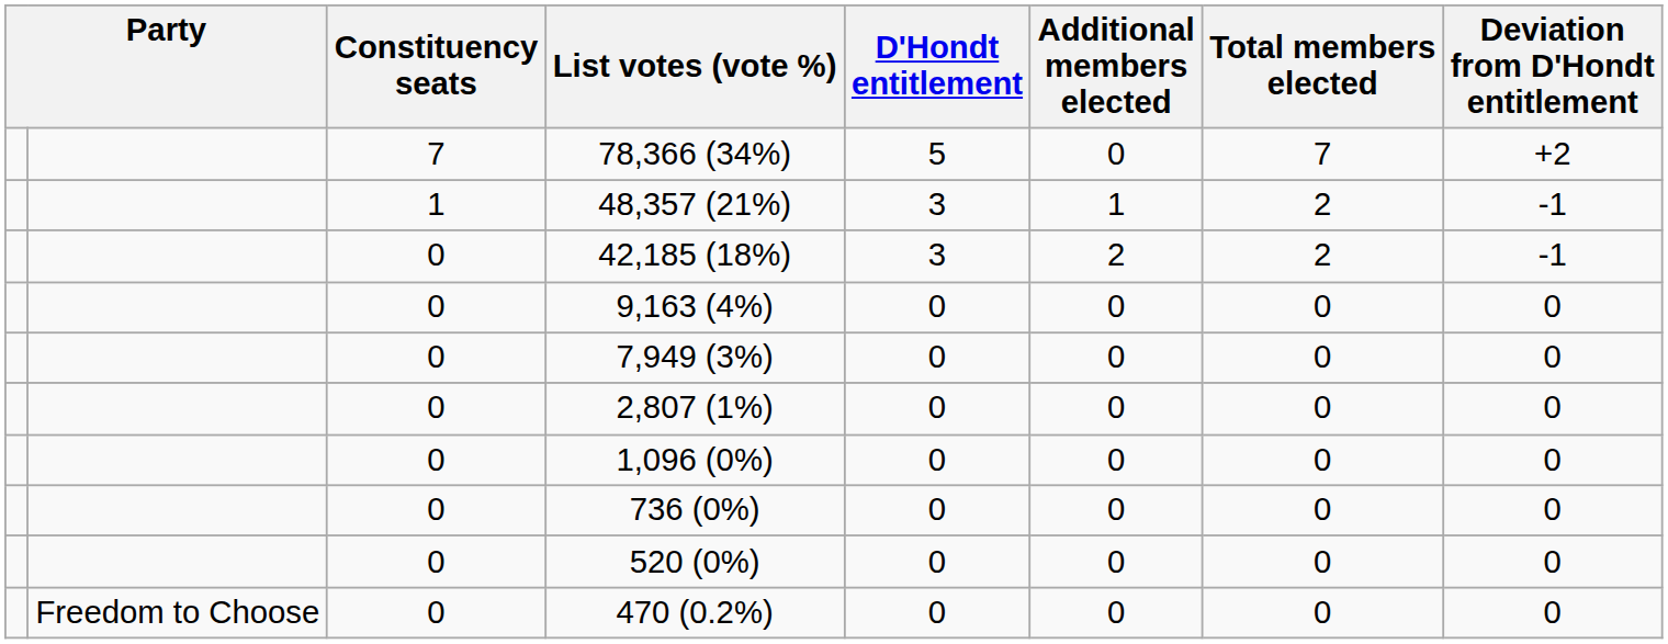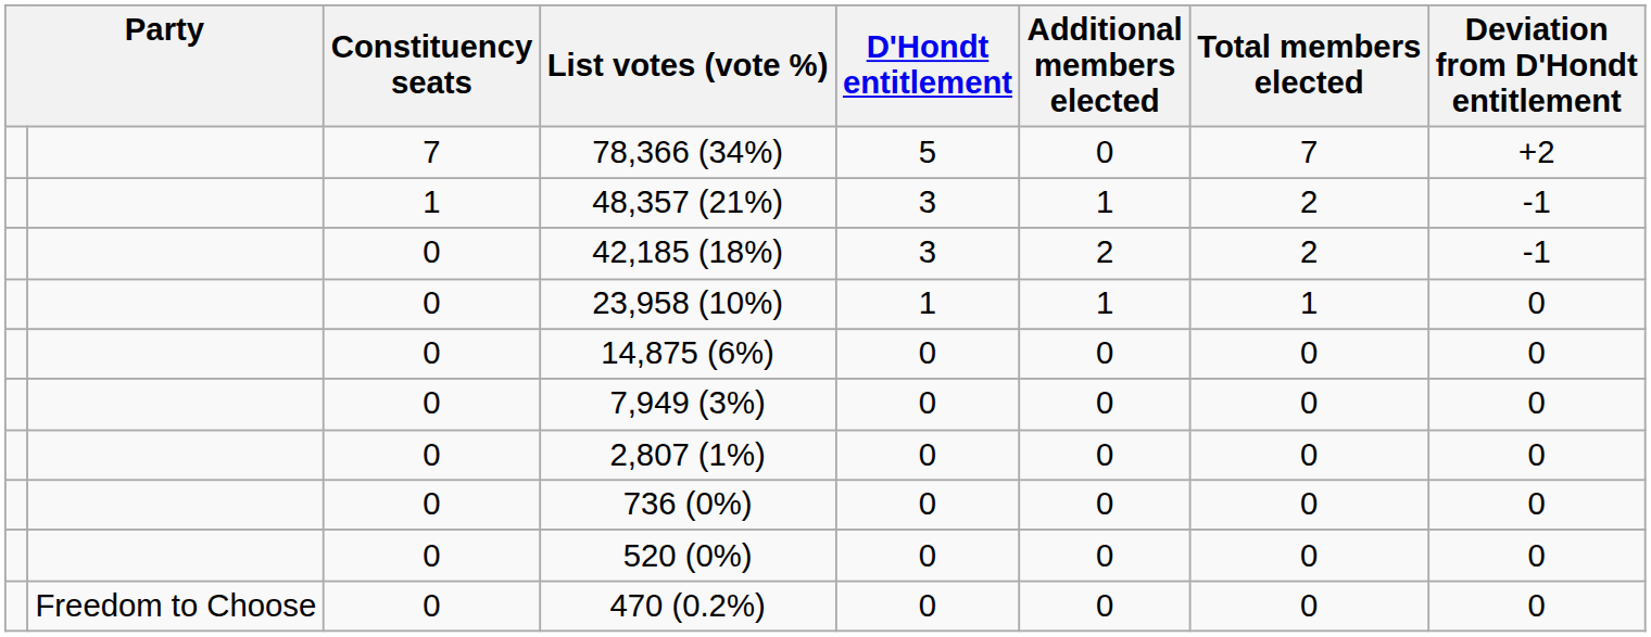+ row: 0 | 23,958 (10%) | 1 | 1 | 1 | 0
+ row: 0 | 14,875 (6%) | 0 | 0 | 0 | 0
- row: 0 | 9,163 (4%) | 0 | 0 | 0 | 0
- row: 0 | 1,096 (0%) | 0 | 0 | 0 | 0
